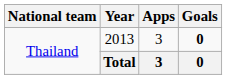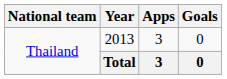Thailand / 2013 | Goals: bold -> normal
